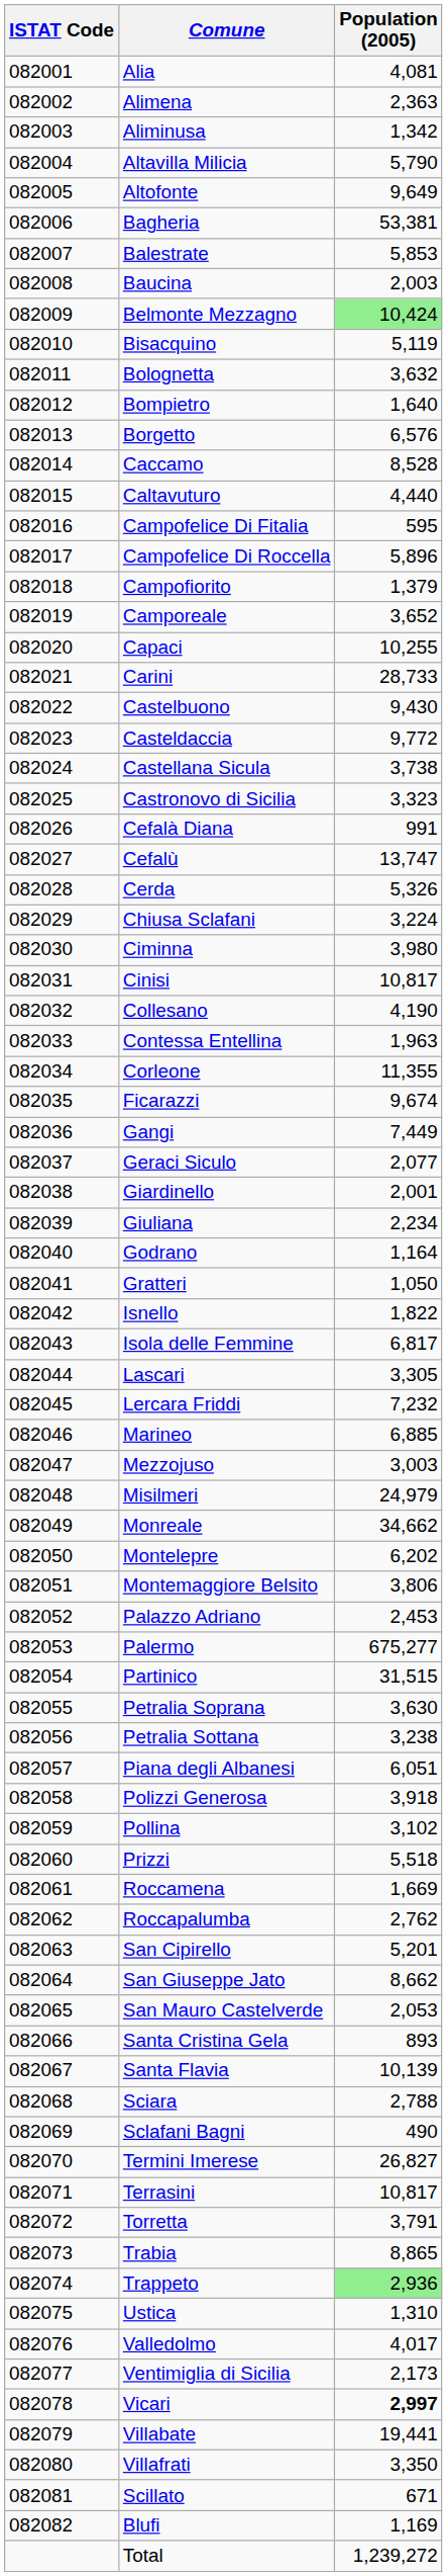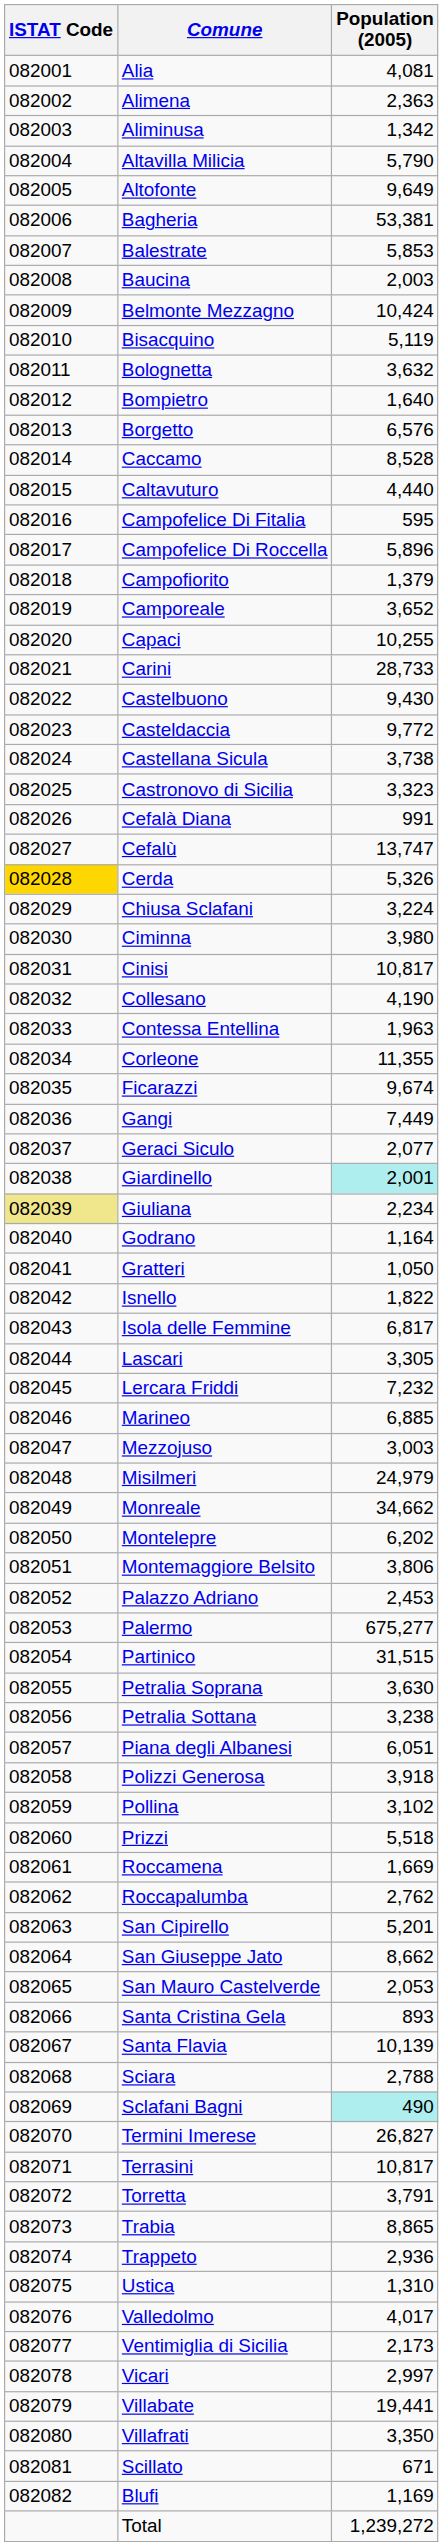Belmonte Mezzagno | Population (2005): lightgreen background -> no background
Cerda | ISTAT Code: no background -> gold background
Giardinello | Population (2005): no background -> paleturquoise background
Giuliana | ISTAT Code: no background -> khaki background
Sclafani Bagni | Population (2005): no background -> paleturquoise background
Trappeto | Population (2005): lightgreen background -> no background
Vicari | Population (2005): bold -> normal
